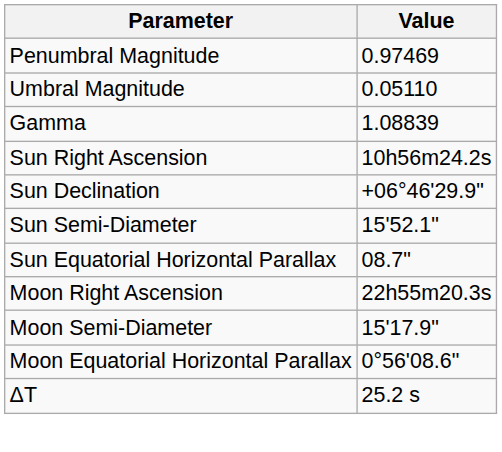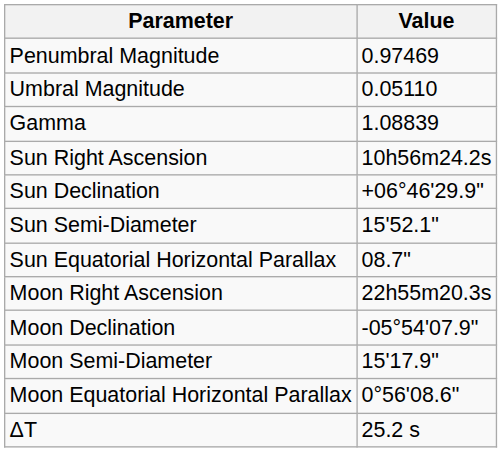+ row: Moon Declination | -05°54'07.9"
